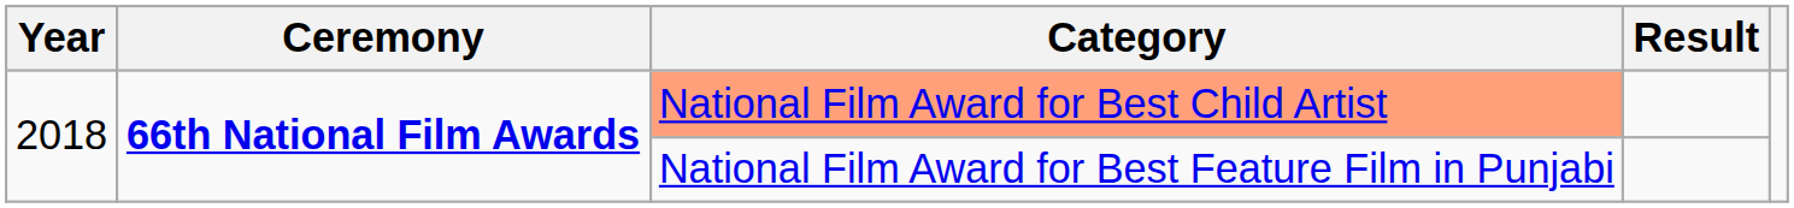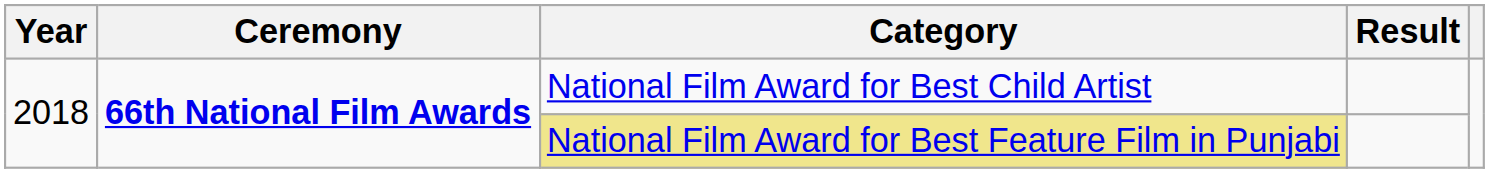National Film Award for Best Child Artist | Category: lightsalmon background -> no background
National Film Award for Best Feature Film in Punjabi | Category: no background -> khaki background
